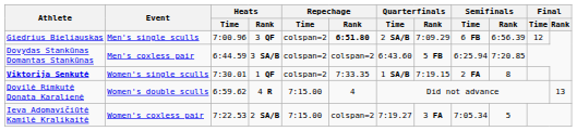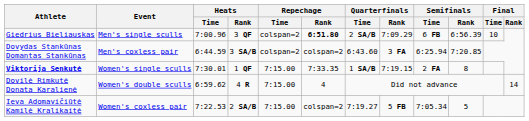Giedrius Bieliauskas | Final / Time: 12 -> 10
Dovydas Stankūnas Domantas Stankūnas | Quarterfinals / Rank: 5 FB -> 3 FA
Viktorija Senkutė | Repechage / Time: colspan=2 -> 7:15.00
Dovilė Rimkutė Donata Karalienė | Final / Rank: 13 -> 14
Ieva Adomavičiūtė Kamilė Kralikaitė | Quarterfinals / Rank: 3 FA -> 5 FB
